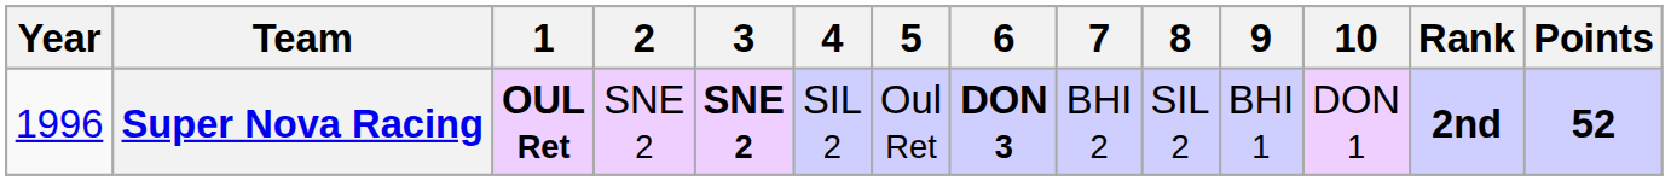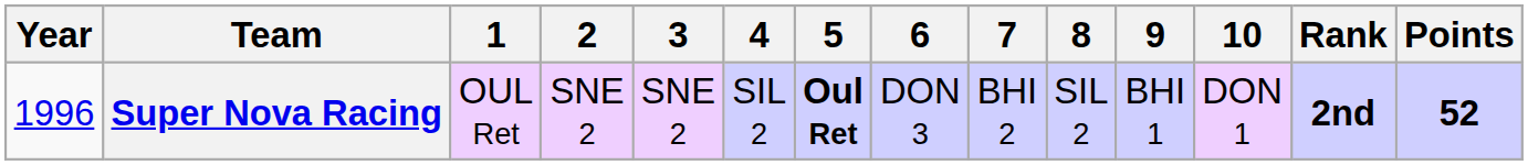Super Nova Racing | 1: bold -> normal
Super Nova Racing | 3: bold -> normal
Super Nova Racing | 5: normal -> bold
Super Nova Racing | 6: bold -> normal
